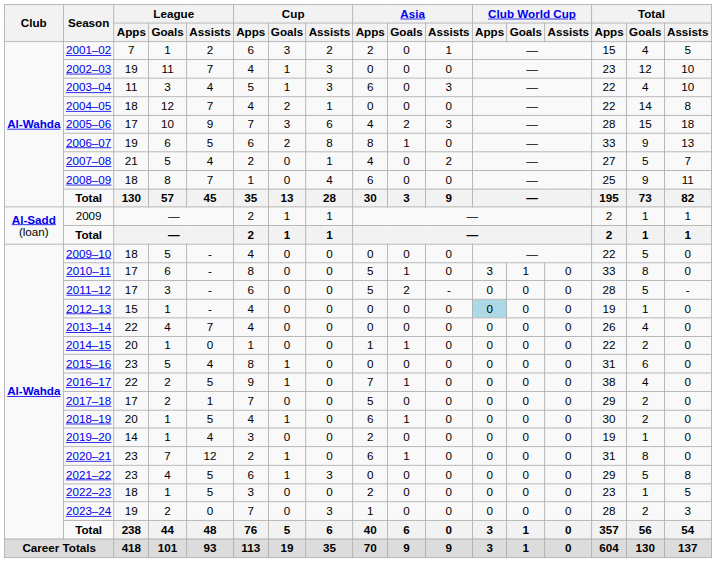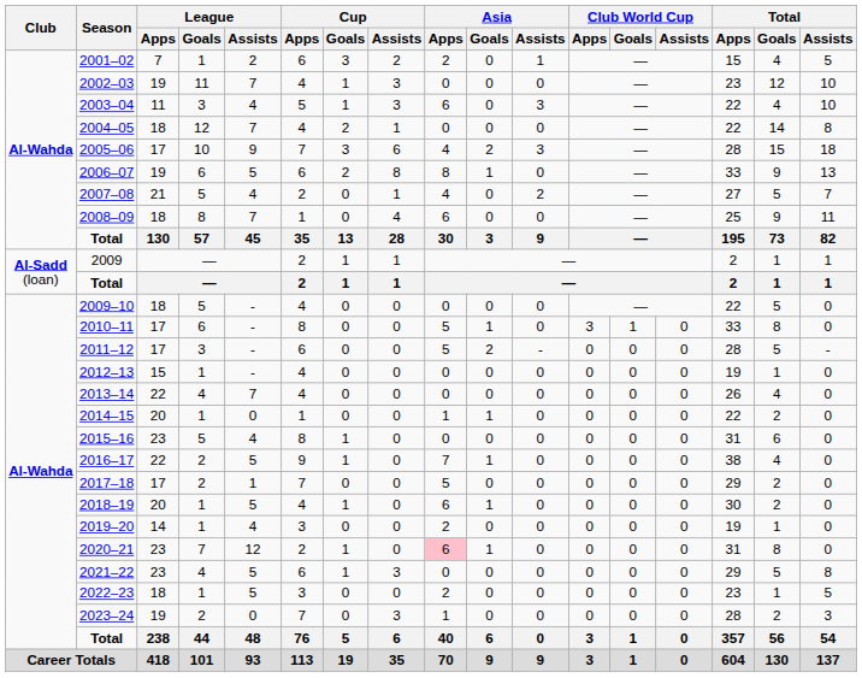2012–13 | Club World Cup / Apps: lightblue background -> no background
2020–21 | Asia / Apps: no background -> pink background
